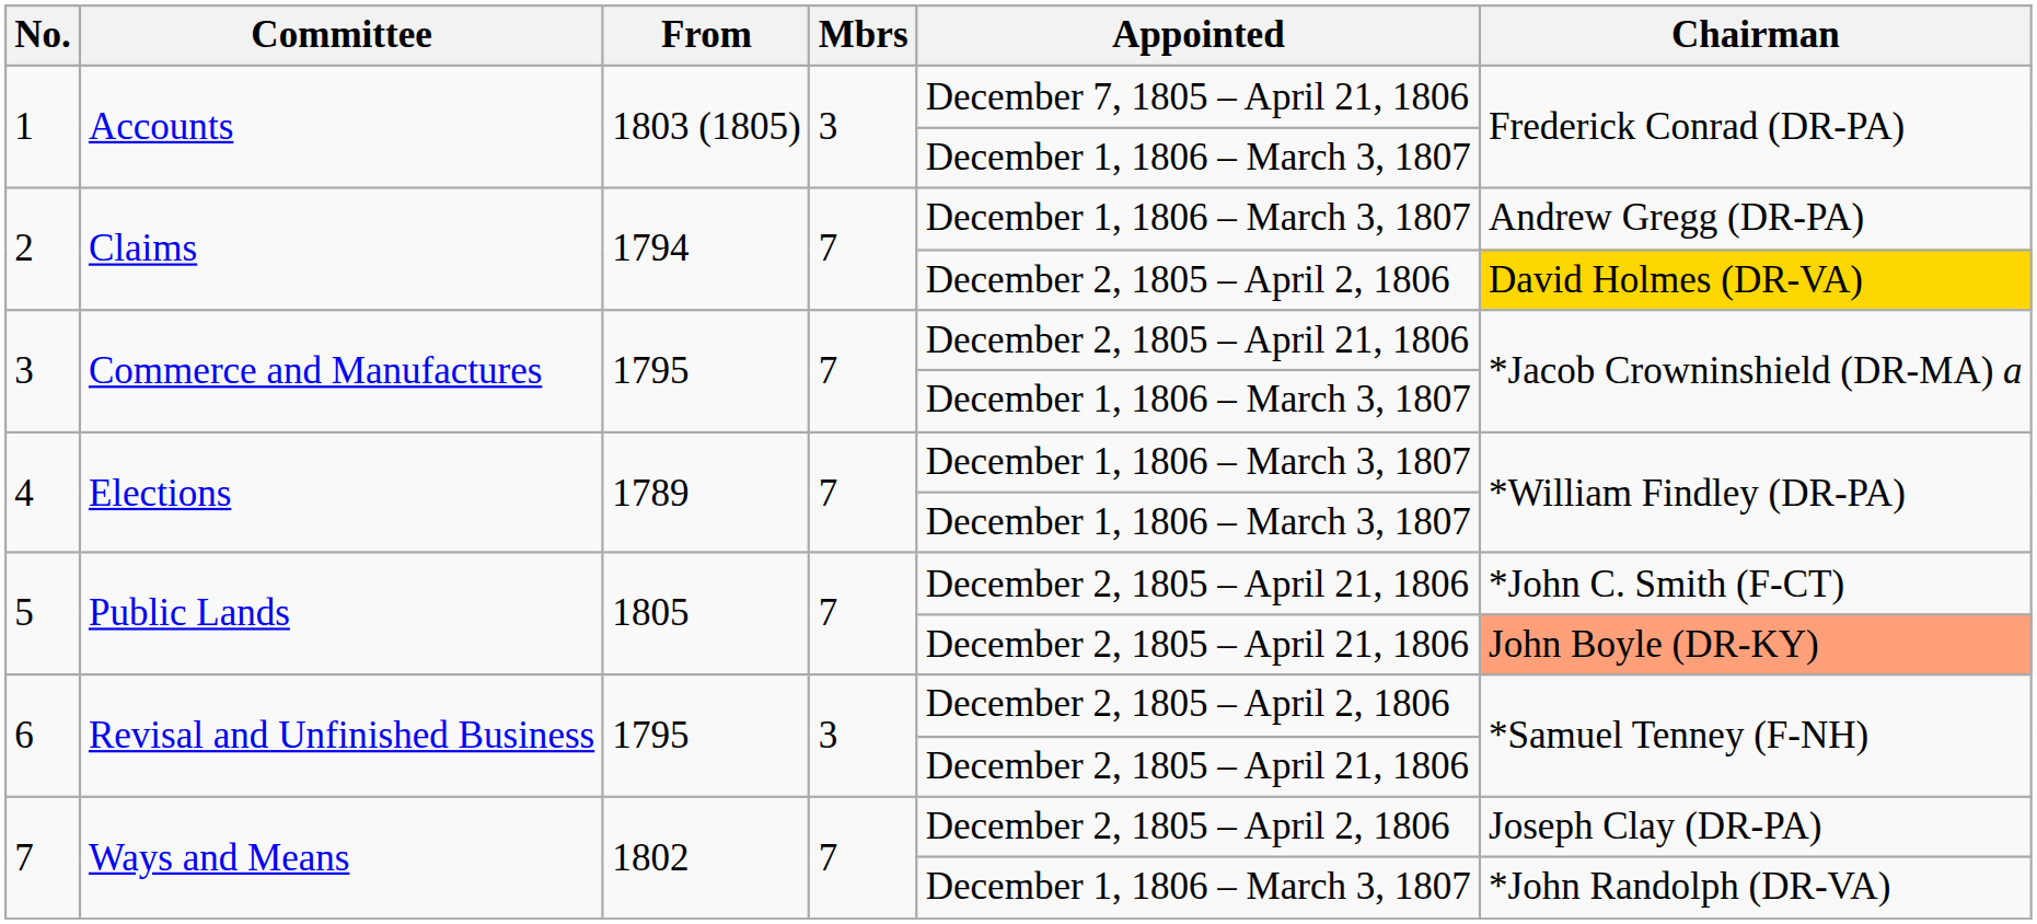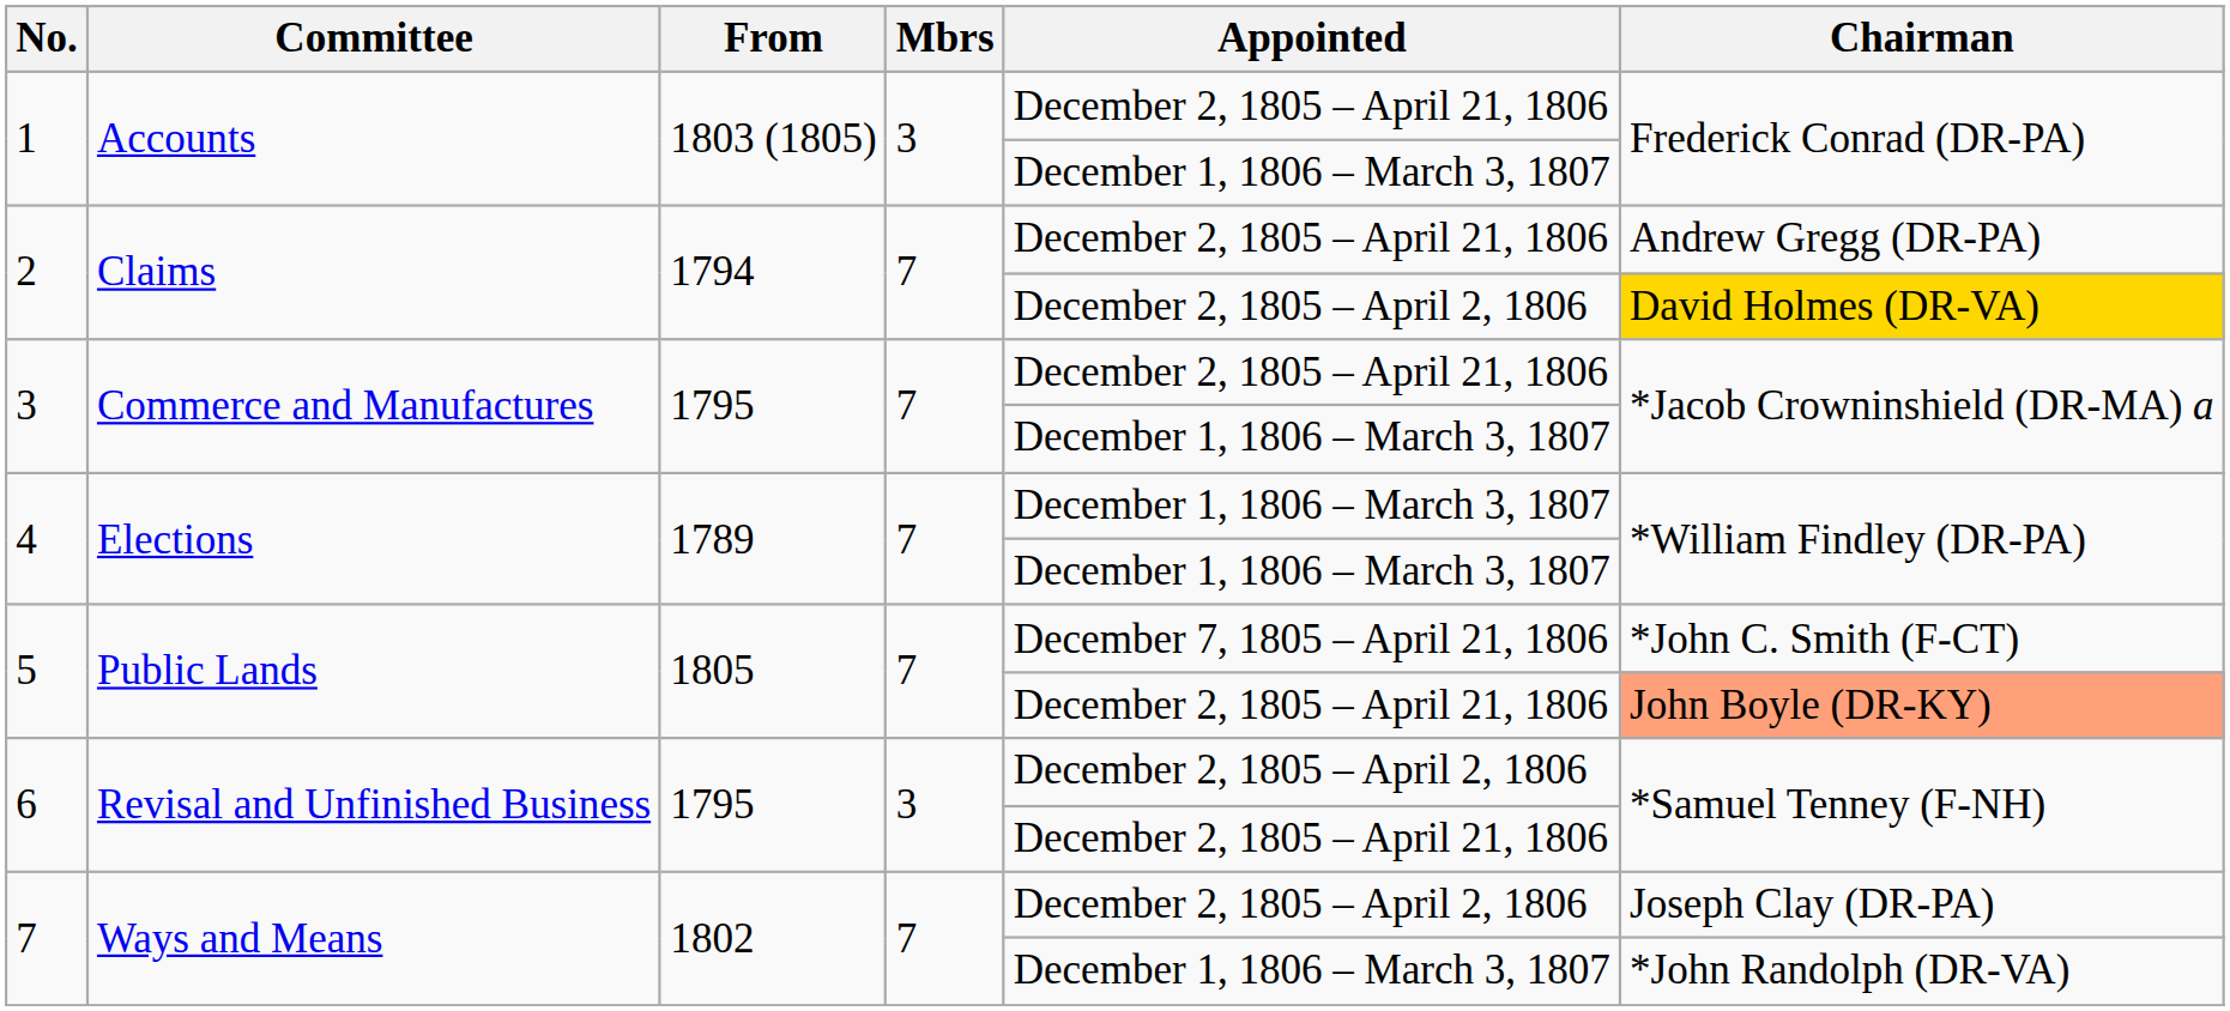row 2 | Appointed: December 7, 1805 – April 21, 1806 -> December 2, 1805 – April 21, 1806
row 4 | Appointed: December 1, 1806 – March 3, 1807 -> December 2, 1805 – April 21, 1806
row 10 | Appointed: December 2, 1805 – April 21, 1806 -> December 7, 1805 – April 21, 1806
